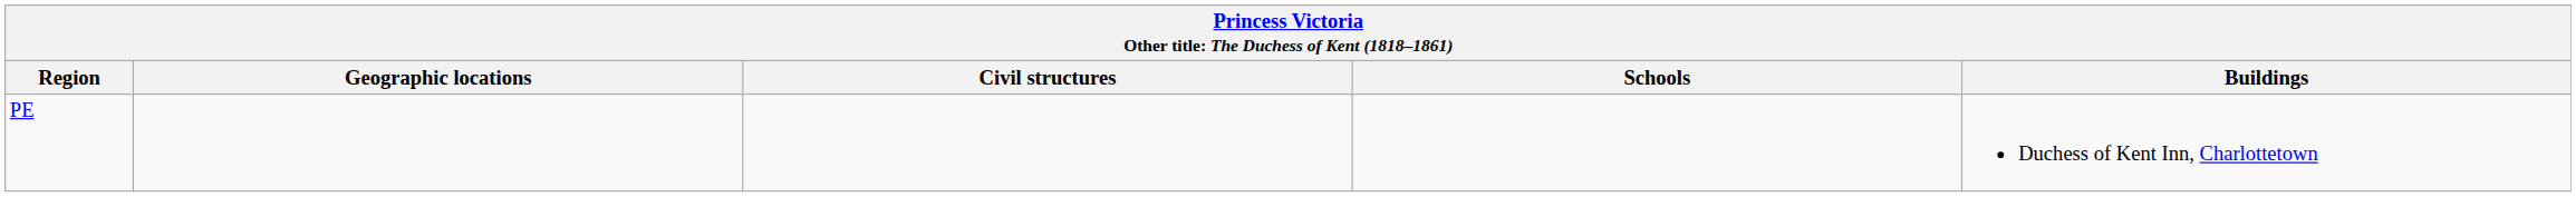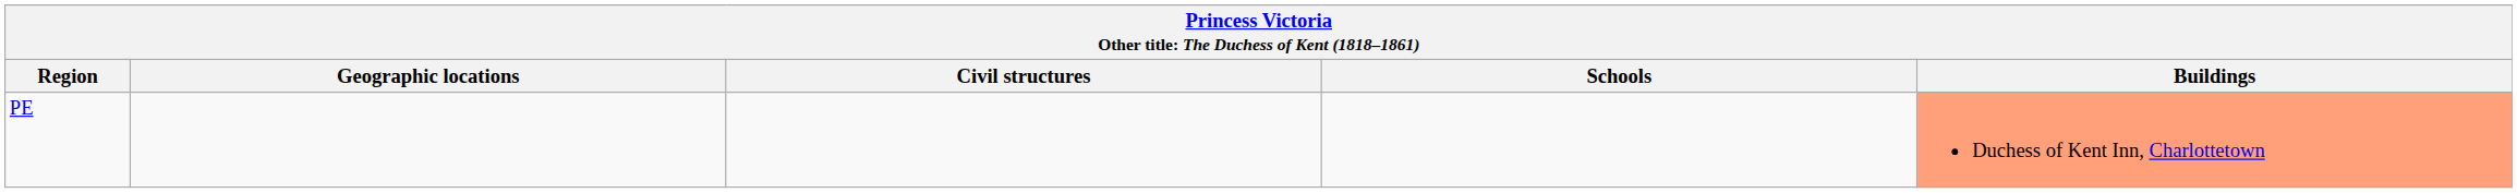PE | Buildings: no background -> lightsalmon background
